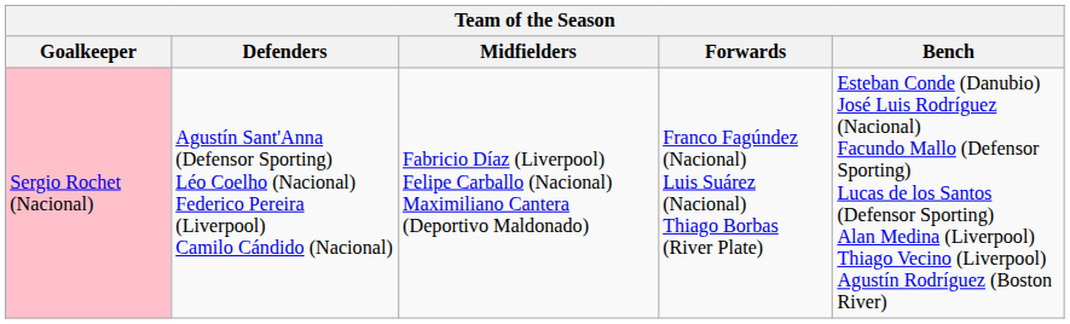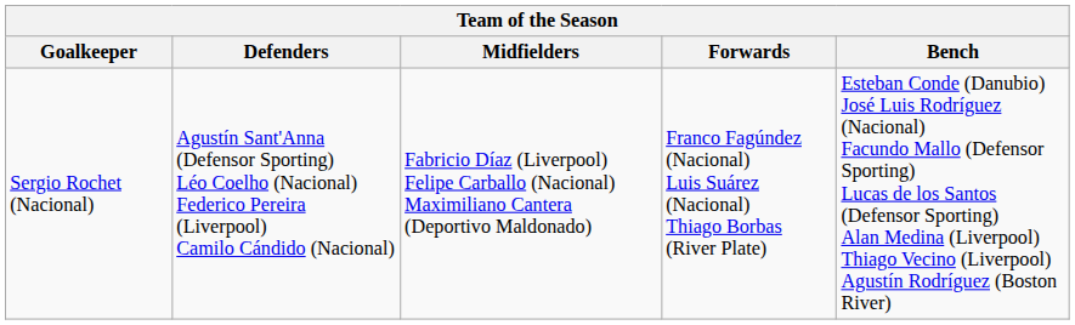Sergio Rochet (Nacional) | Goalkeeper: pink background -> no background
